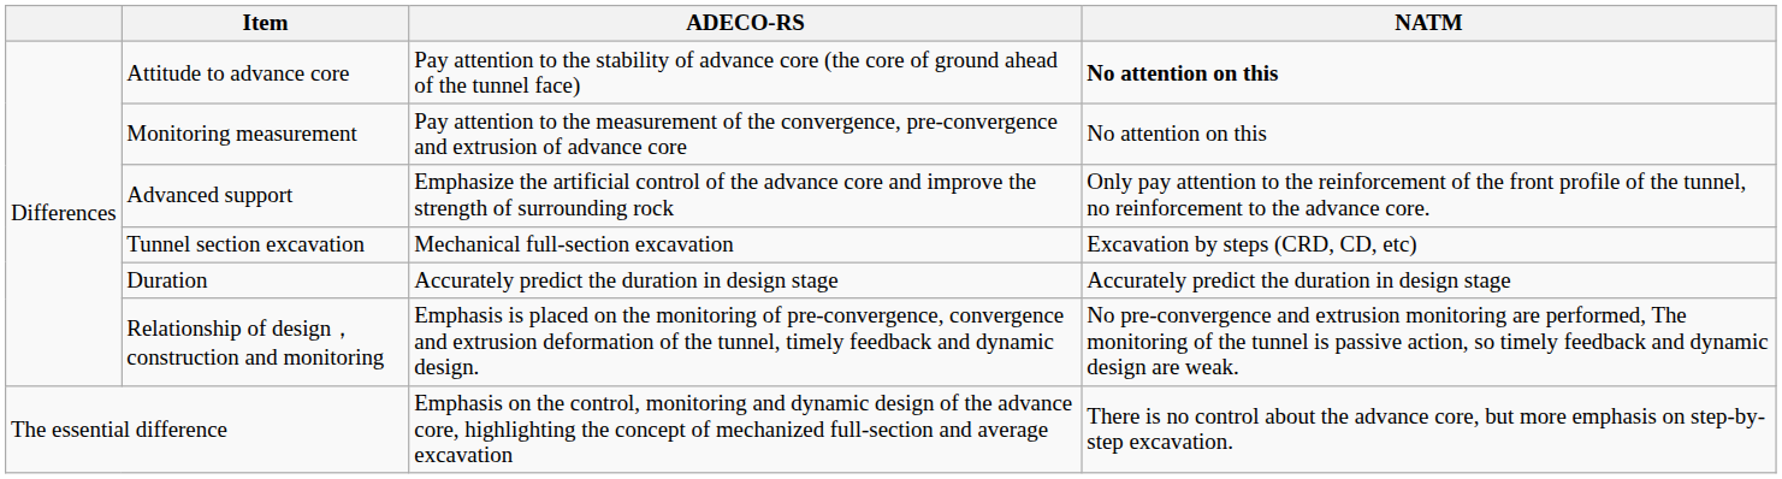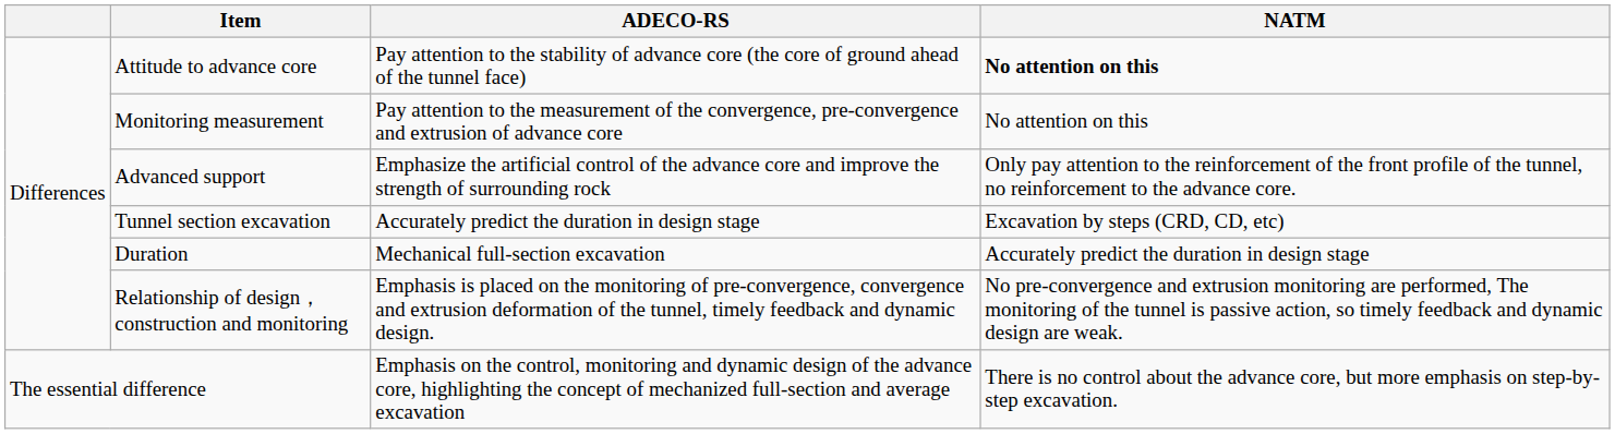Tunnel section excavation | ADECO-RS: Mechanical full-section excavation -> Accurately predict the duration in design stage
Duration | ADECO-RS: Accurately predict the duration in design stage -> Mechanical full-section excavation
